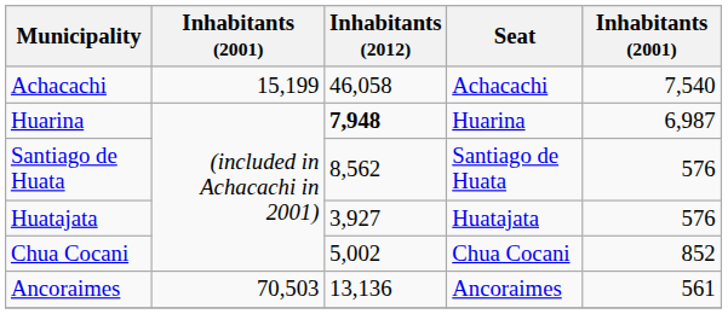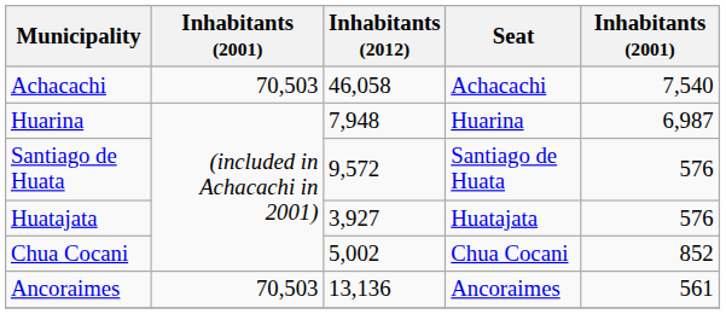row 2 | column 2: 15,199 -> 70,503
row 3 | Inhabitants (2012): bold -> normal
row 4 | Inhabitants (2012): 8,562 -> 9,572
